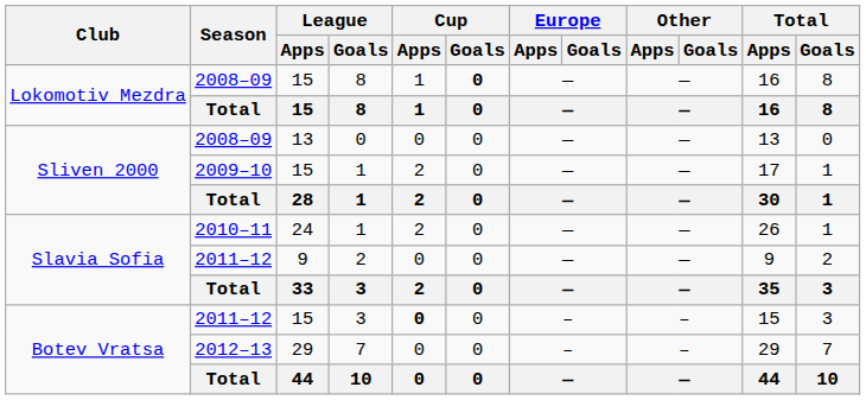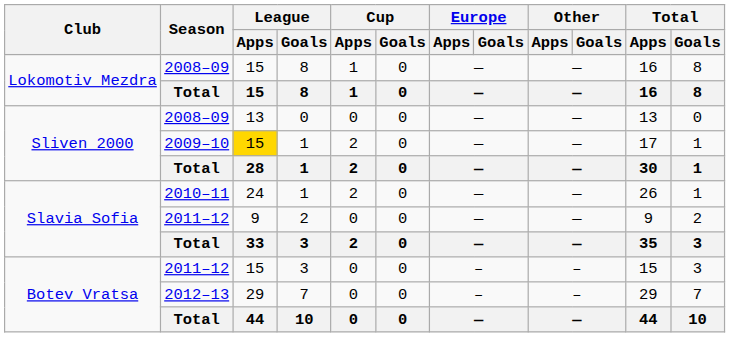2008–09 / 8 | Cup / Goals: bold -> normal
2009–10 / 1 | League / Apps: no background -> gold background
2011–12 / 3 | Cup / Apps: bold -> normal
